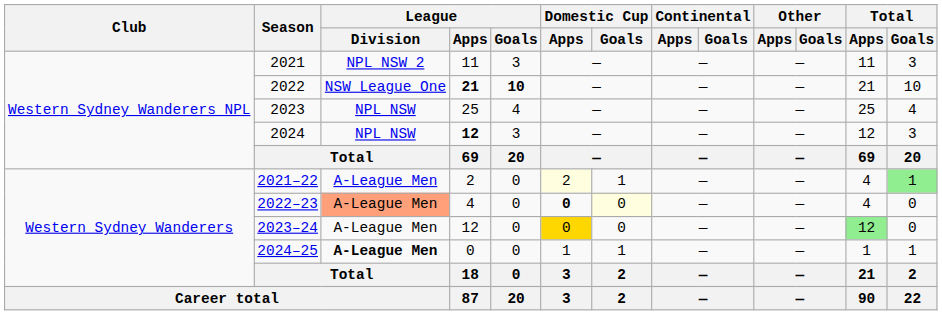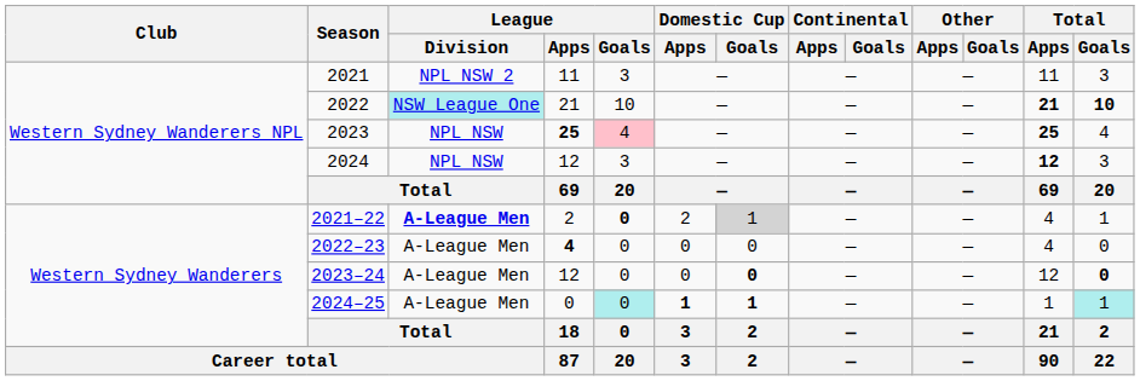2022 | League / Division: no background -> paleturquoise background
2022 | League / Apps: bold -> normal
2022 | League / Goals: bold -> normal
2022 | Total / Apps: normal -> bold
2022 | Total / Goals: normal -> bold
2023 | League / Apps: normal -> bold
2023 | League / Goals: no background -> pink background
2023 | Total / Apps: normal -> bold
2024 | League / Apps: bold -> normal
2024 | Total / Apps: normal -> bold
2021–22 | League / Division: normal -> bold
2021–22 | League / Goals: normal -> bold
2021–22 | Domestic Cup / Apps: lightyellow background -> no background
2021–22 | Domestic Cup / Goals: no background -> lightgrey background
2021–22 | Total / Goals: lightgreen background -> no background
2022–23 | League / Division: lightsalmon background -> no background
2022–23 | League / Apps: normal -> bold
2022–23 | Domestic Cup / Apps: bold -> normal
2022–23 | Domestic Cup / Goals: lightyellow background -> no background
2023–24 | Domestic Cup / Apps: gold background -> no background
2023–24 | Domestic Cup / Goals: normal -> bold
2023–24 | Total / Apps: lightgreen background -> no background
2023–24 | Total / Goals: normal -> bold
2024–25 | League / Division: bold -> normal
2024–25 | League / Goals: no background -> paleturquoise background
2024–25 | Domestic Cup / Apps: normal -> bold
2024–25 | Domestic Cup / Goals: normal -> bold
2024–25 | Total / Goals: no background -> paleturquoise background
